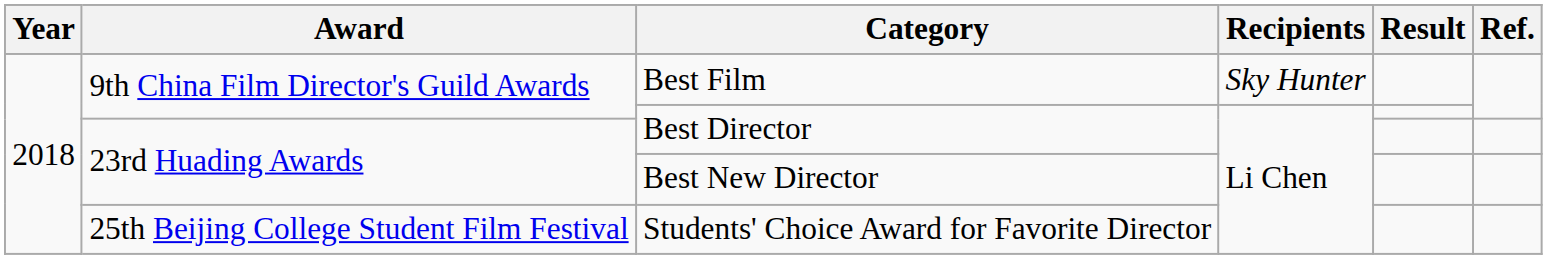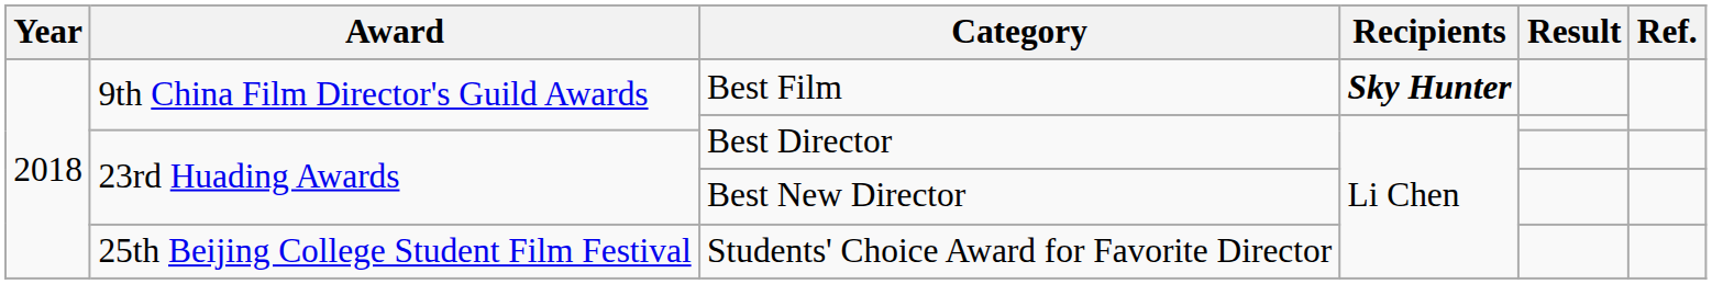Best Film | Recipients: normal -> bold
